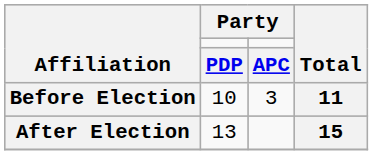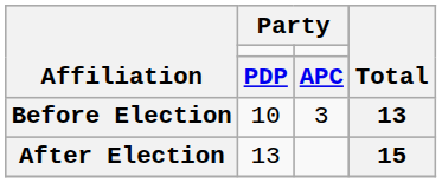Before Election | Total: 11 -> 13
